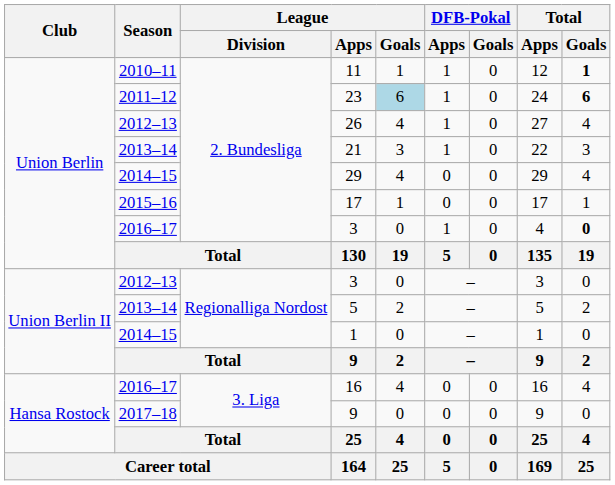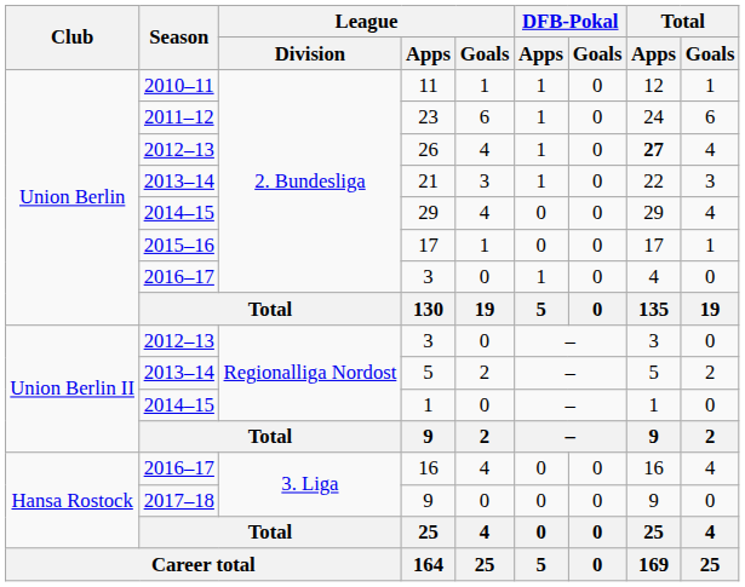11 | Total / Goals: bold -> normal
23 | League / Goals: lightblue background -> no background
23 | Total / Goals: bold -> normal
26 | Total / Apps: normal -> bold
2016–17 / 3 | Total / Goals: bold -> normal
